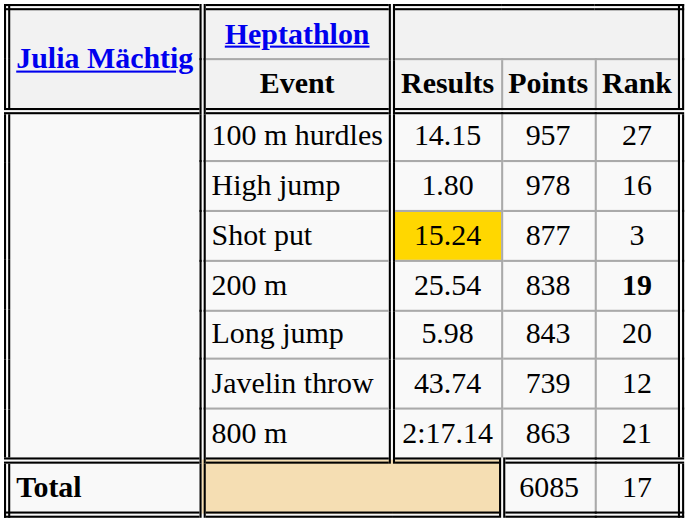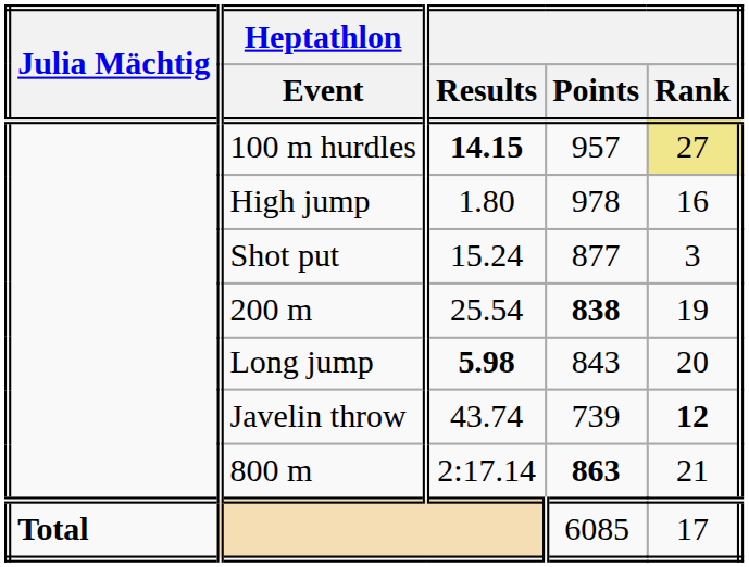100 m hurdles | Results: normal -> bold
100 m hurdles | Rank: no background -> khaki background
Shot put | Results: gold background -> no background
200 m | Points: normal -> bold
200 m | Rank: bold -> normal
Long jump | Results: normal -> bold
Javelin throw | Rank: normal -> bold
800 m | Points: normal -> bold
